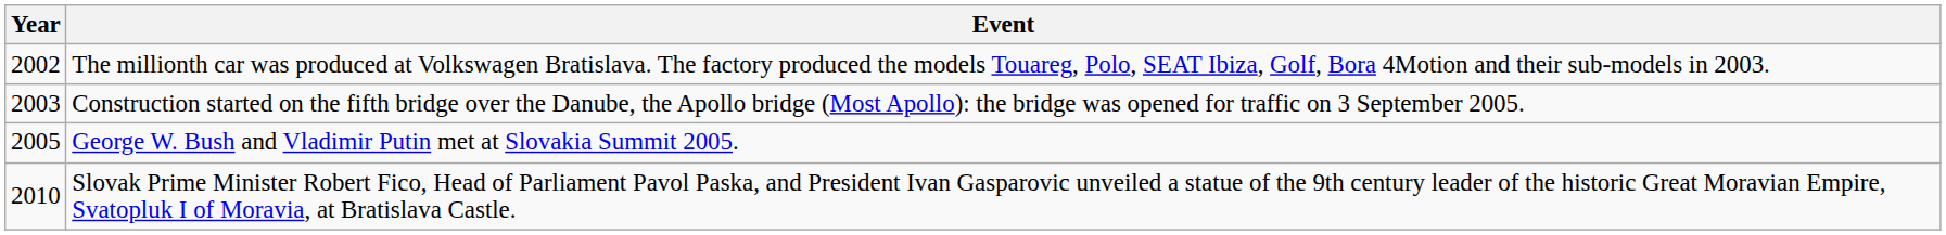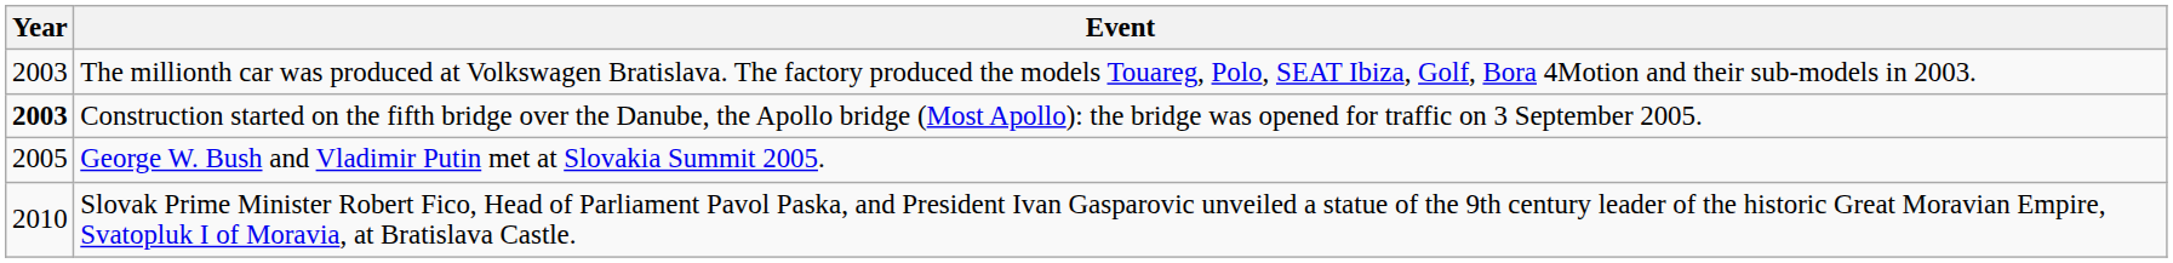row 2 | Year: 2002 -> 2003
row 3 | Year: normal -> bold
